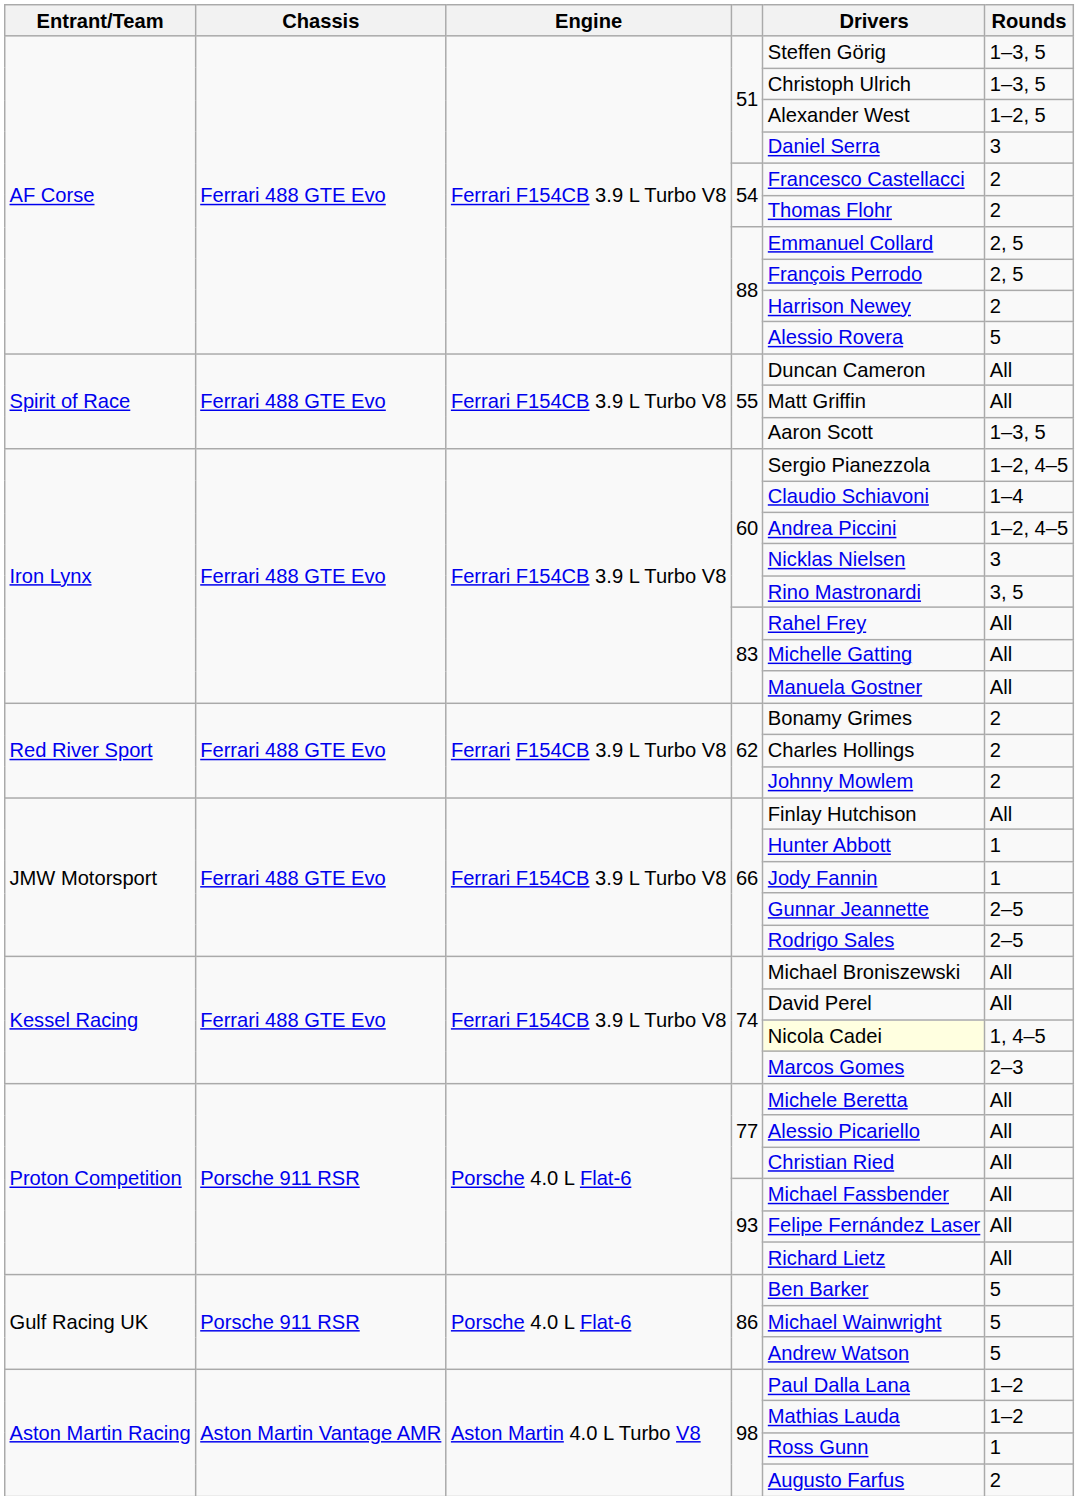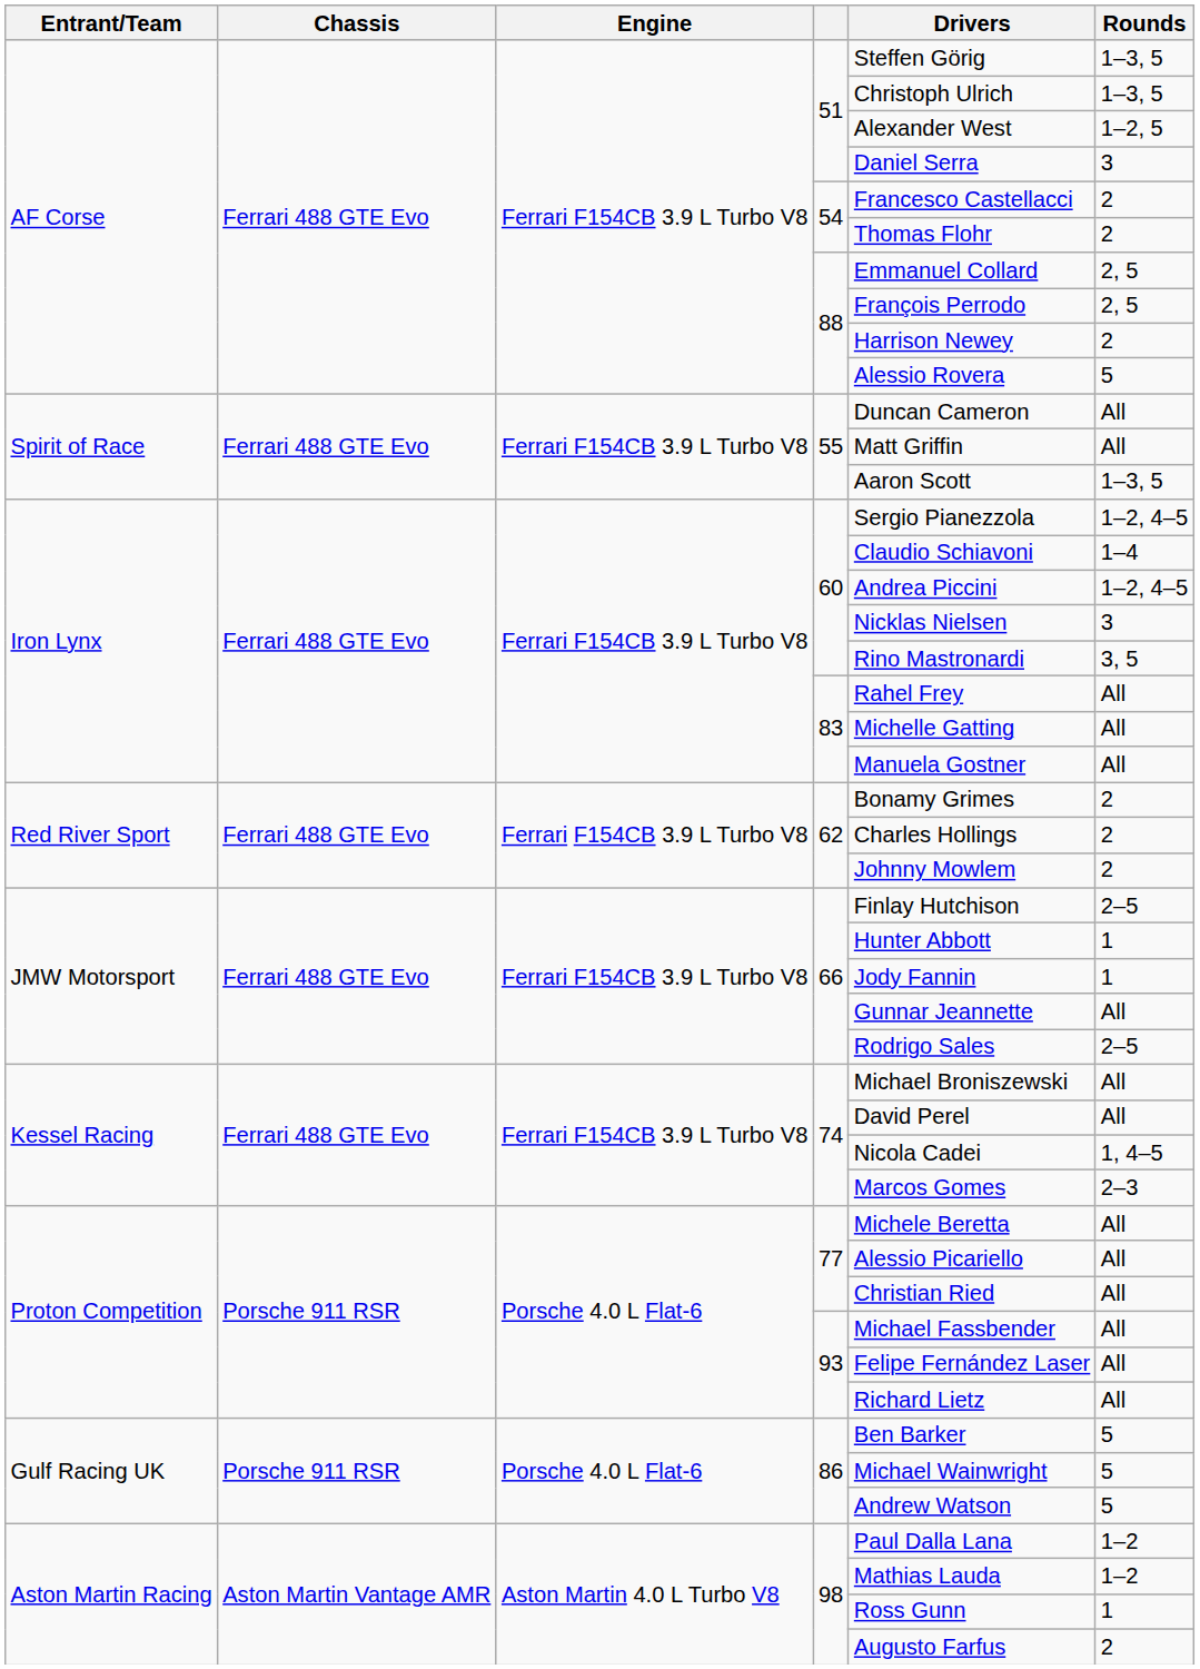row 26 | Rounds: All -> 2–5
row 29 | Rounds: 2–5 -> All
row 33 | Drivers: lightyellow background -> no background
